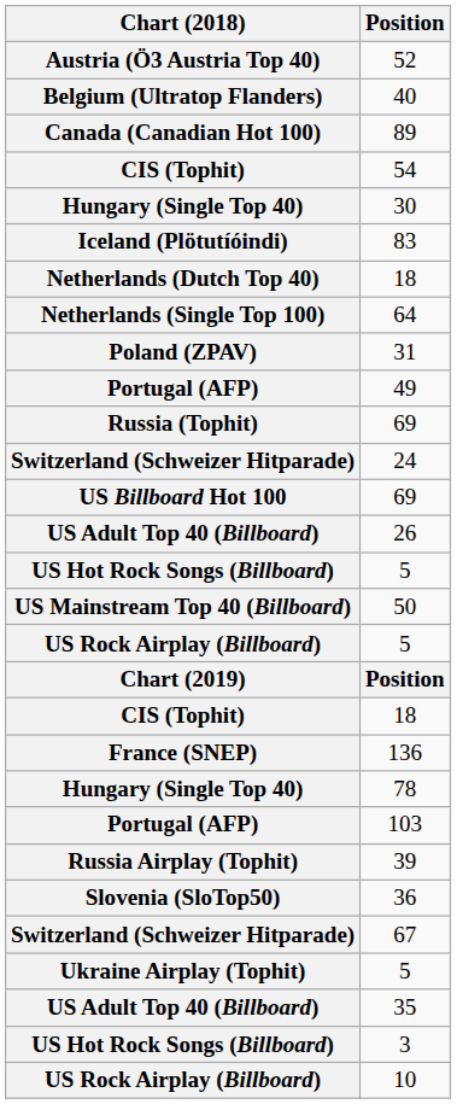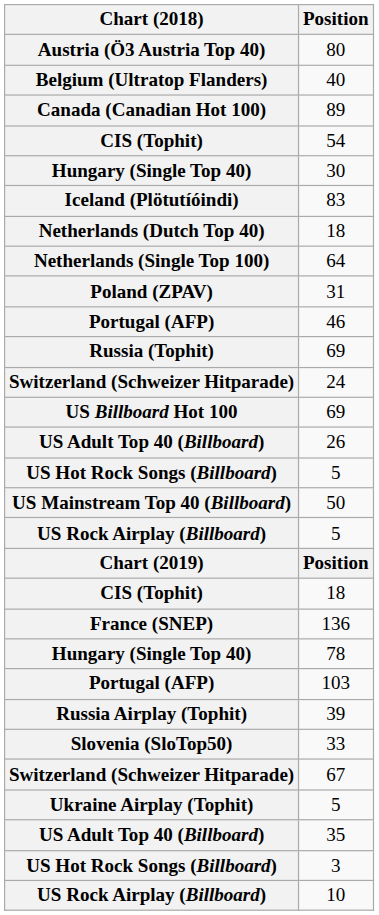row 2 | Position: 52 -> 80
row 11 | Position: 49 -> 46
row 25 | Position: 36 -> 33
